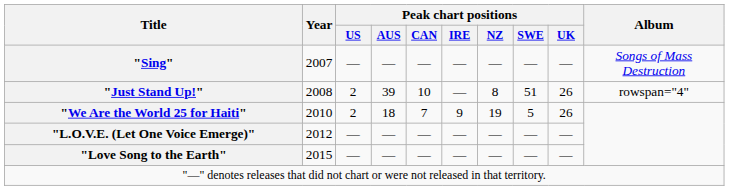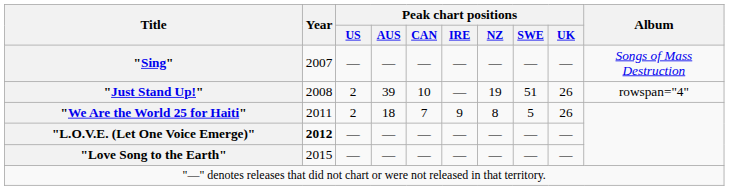"Just Stand Up!" | Peak chart positions / NZ: 8 -> 19
"We Are the World 25 for Haiti" | Year: 2010 -> 2011
"We Are the World 25 for Haiti" | Peak chart positions / NZ: 19 -> 8
"L.O.V.E. (Let One Voice Emerge)" | Year: normal -> bold
